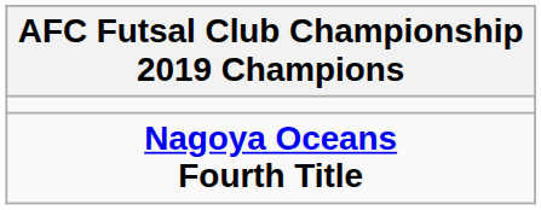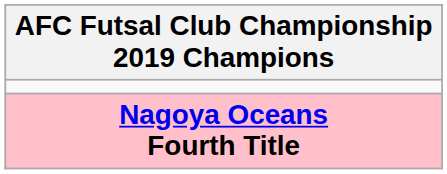row 3 | column 1: no background -> pink background
